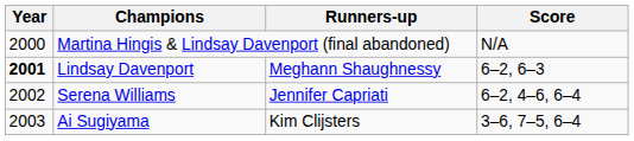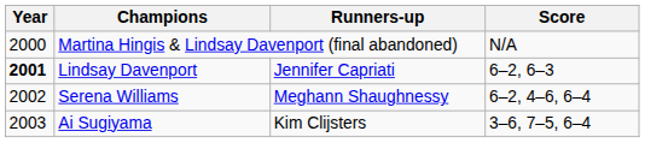Lindsay Davenport | Runners-up: Meghann Shaughnessy -> Jennifer Capriati
Serena Williams | Runners-up: Jennifer Capriati -> Meghann Shaughnessy
